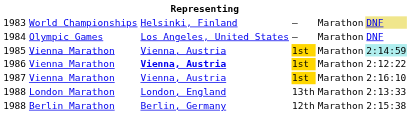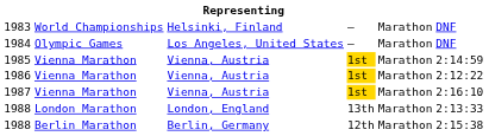1983 | column 6: khaki background -> no background
1985 | column 6: paleturquoise background -> no background
1986 | column 3: bold -> normal
